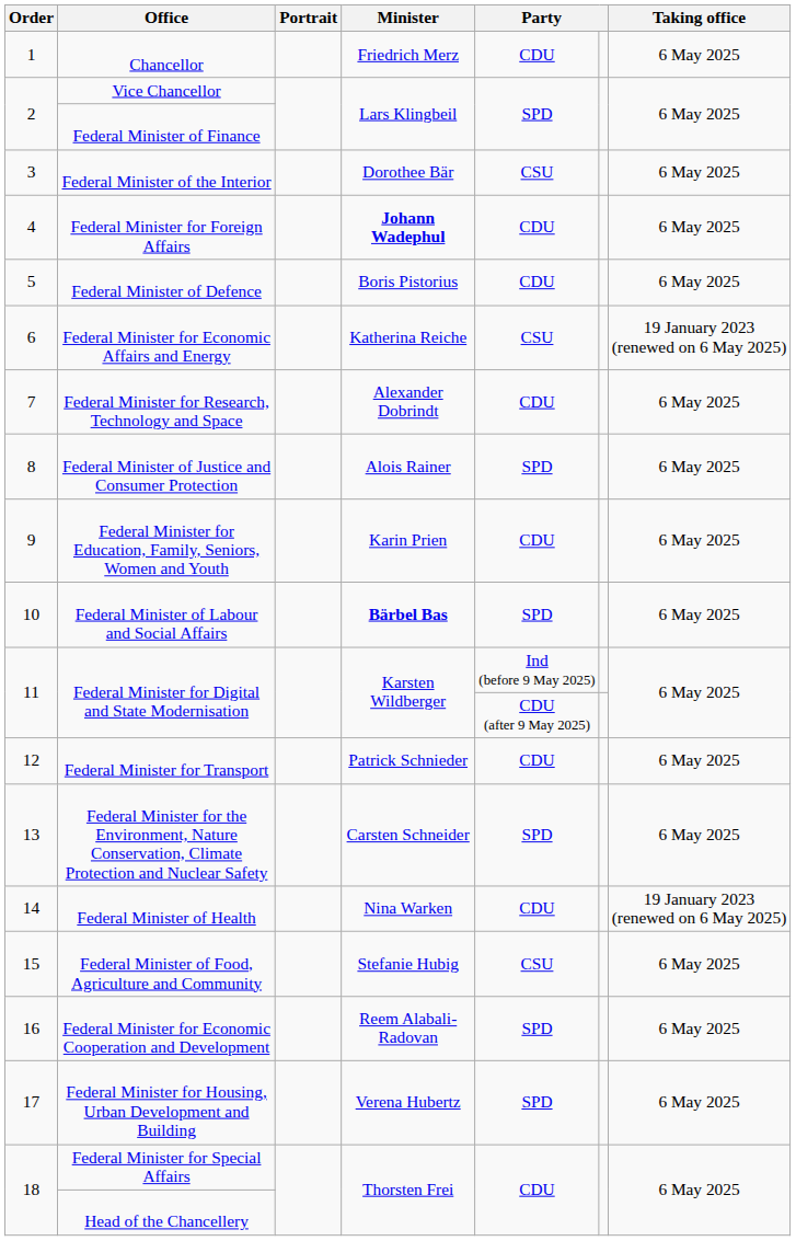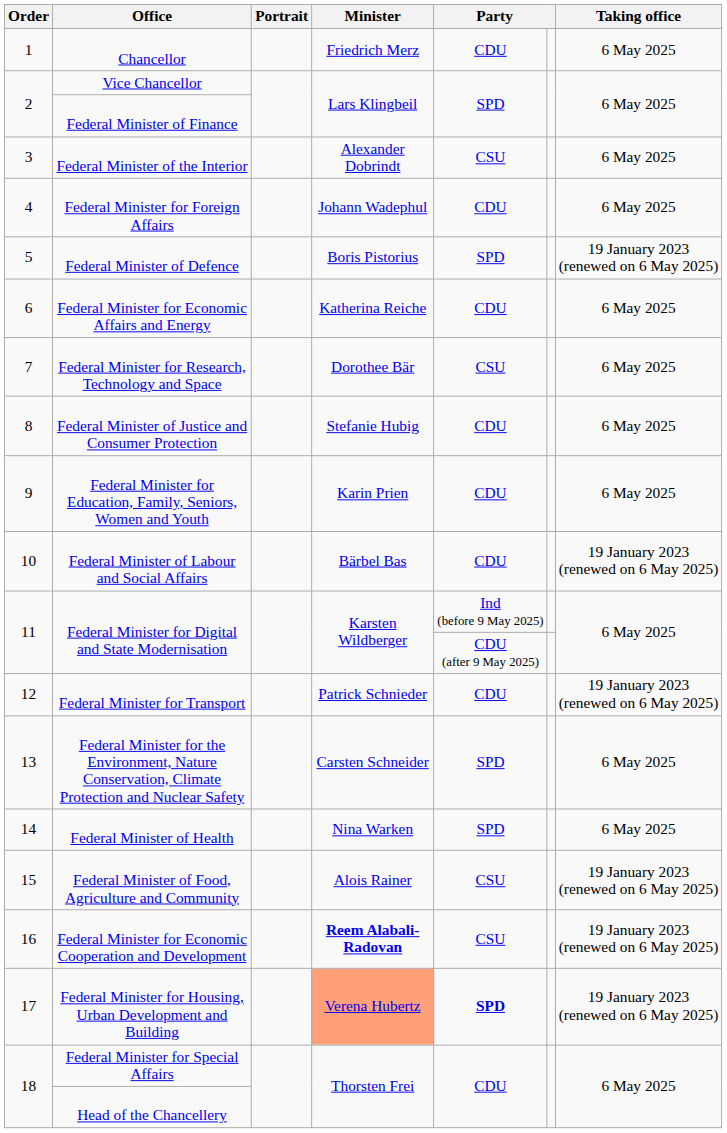Federal Minister of the Interior | Minister: Dorothee Bär -> Alexander Dobrindt
Federal Minister for Foreign Affairs | Minister: bold -> normal
Federal Minister of Defence | column 5: CDU -> SPD
Federal Minister of Defence | Taking office: 6 May 2025 -> 19 January 2023 (renewed on 6 May 2025)
Federal Minister for Economic Affairs and Energy | column 5: CSU -> CDU
Federal Minister for Economic Affairs and Energy | Taking office: 19 January 2023 (renewed on 6 May 2025) -> 6 May 2025
Federal Minister for Research, Technology and Space | Minister: Alexander Dobrindt -> Dorothee Bär
Federal Minister for Research, Technology and Space | column 5: CDU -> CSU
Federal Minister of Justice and Consumer Protection | Minister: Alois Rainer -> Stefanie Hubig
Federal Minister of Justice and Consumer Protection | column 5: SPD -> CDU
Federal Minister of Labour and Social Affairs | Minister: bold -> normal
Federal Minister of Labour and Social Affairs | column 5: SPD -> CDU
Federal Minister of Labour and Social Affairs | Taking office: 6 May 2025 -> 19 January 2023 (renewed on 6 May 2025)
Federal Minister for Transport | Taking office: 6 May 2025 -> 19 January 2023 (renewed on 6 May 2025)
Federal Minister of Health | column 5: CDU -> SPD
Federal Minister of Health | Taking office: 19 January 2023 (renewed on 6 May 2025) -> 6 May 2025
Federal Minister of Food, Agriculture and Community | Minister: Stefanie Hubig -> Alois Rainer
Federal Minister of Food, Agriculture and Community | Taking office: 6 May 2025 -> 19 January 2023 (renewed on 6 May 2025)
Federal Minister for Economic Cooperation and Development | Minister: normal -> bold
Federal Minister for Economic Cooperation and Development | column 5: SPD -> CSU
Federal Minister for Economic Cooperation and Development | Taking office: 6 May 2025 -> 19 January 2023 (renewed on 6 May 2025)
Federal Minister for Housing, Urban Development and Building | Minister: no background -> lightsalmon background
Federal Minister for Housing, Urban Development and Building | column 5: normal -> bold
Federal Minister for Housing, Urban Development and Building | Taking office: 6 May 2025 -> 19 January 2023 (renewed on 6 May 2025)
